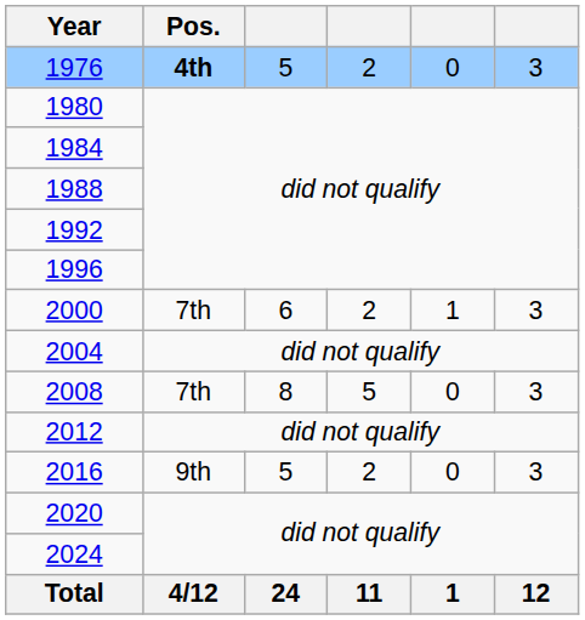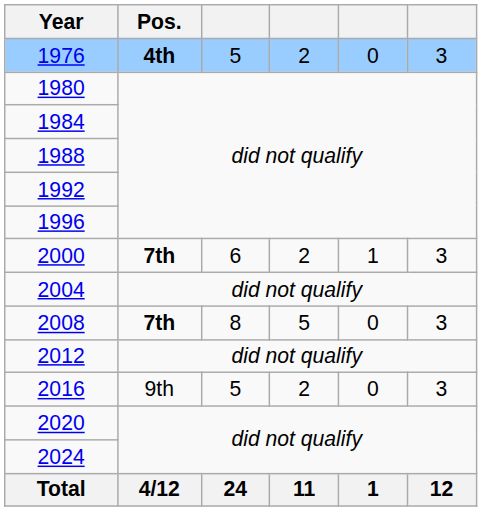2000 | Pos.: normal -> bold
2008 | Pos.: normal -> bold
